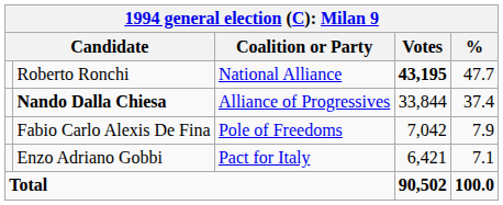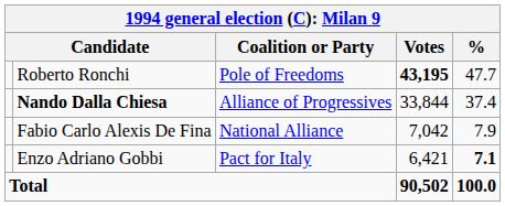Roberto Ronchi | Coalition or Party: National Alliance -> Pole of Freedoms
Fabio Carlo Alexis De Fina | Coalition or Party: Pole of Freedoms -> National Alliance
Enzo Adriano Gobbi | %: normal -> bold
